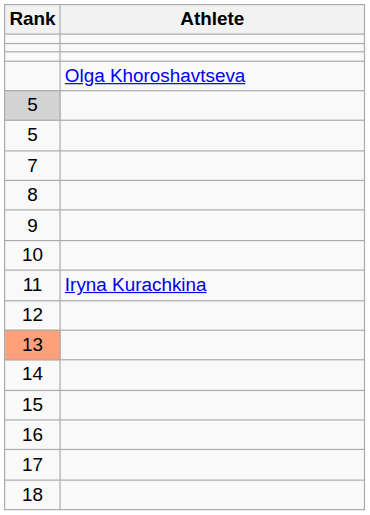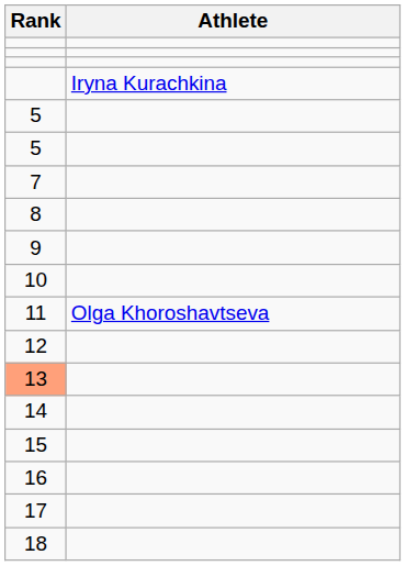row 5 | Athlete: Olga Khoroshavtseva -> Iryna Kurachkina
row 6 | Rank: lightgrey background -> no background
row 12 | Athlete: Iryna Kurachkina -> Olga Khoroshavtseva
